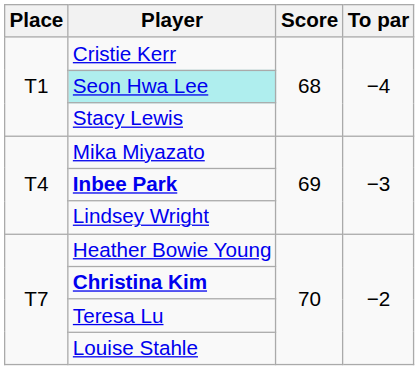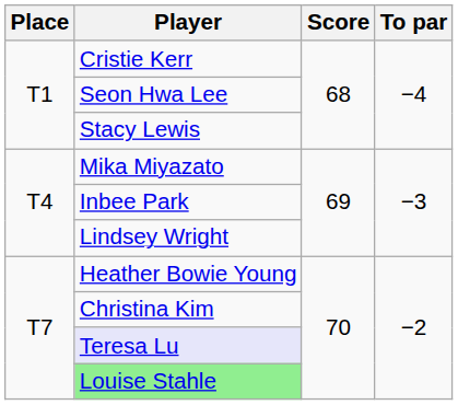Seon Hwa Lee | Player: paleturquoise background -> no background
Inbee Park | Player: bold -> normal
Christina Kim | Player: bold -> normal
Teresa Lu | Player: no background -> lavender background
Louise Stahle | Player: no background -> lightgreen background
